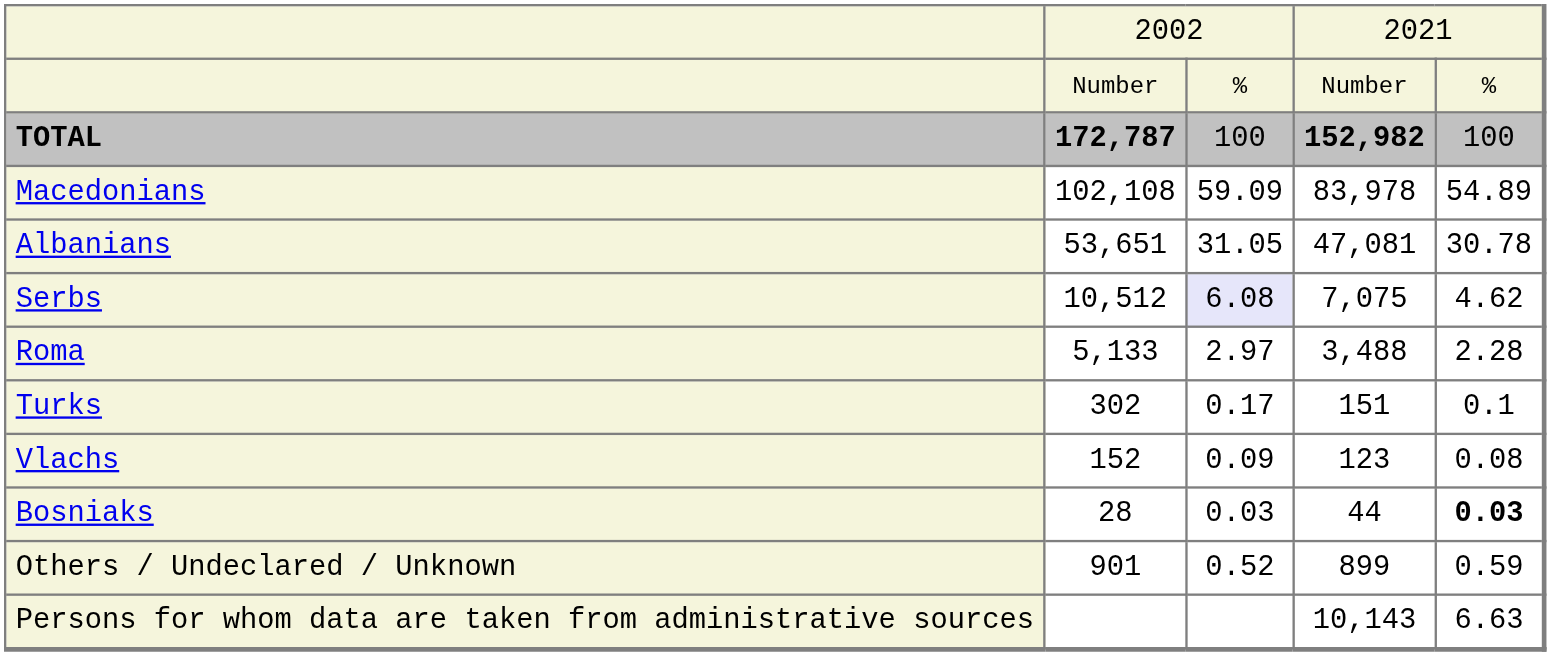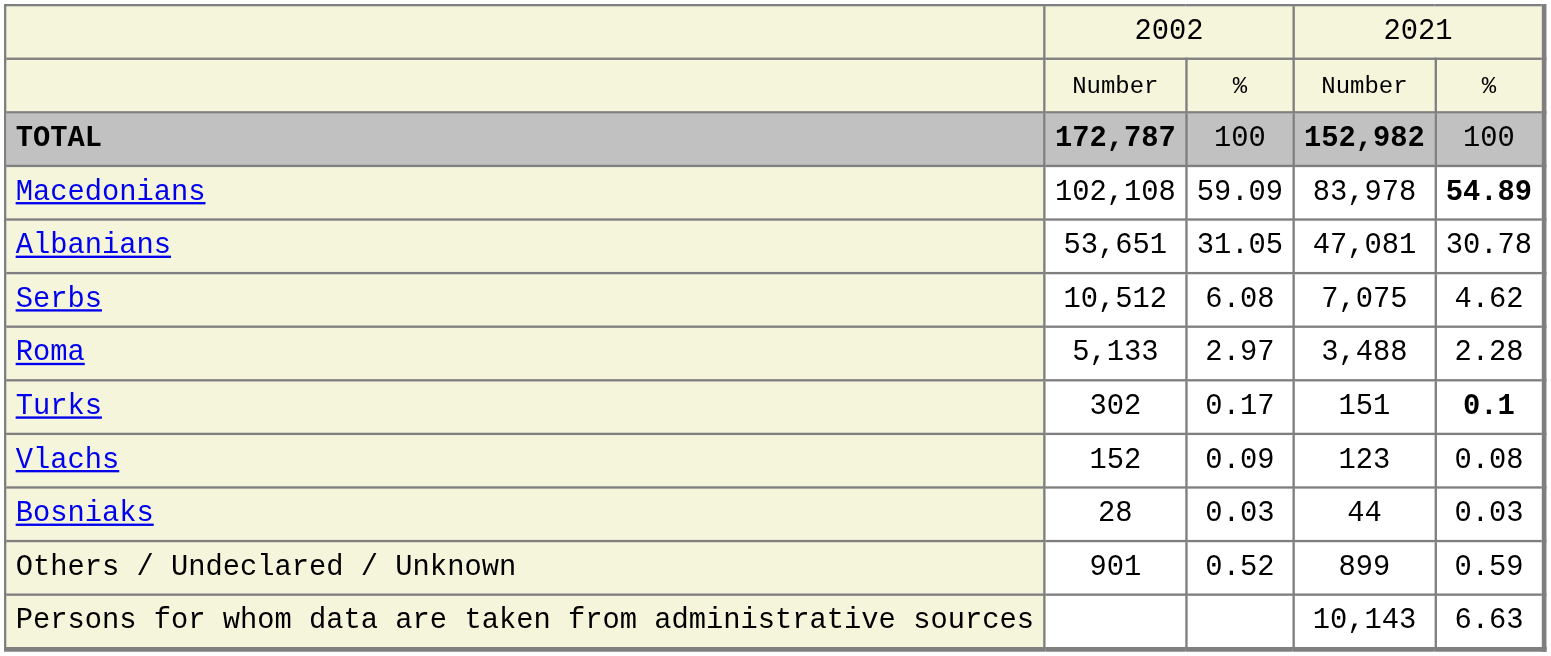Macedonians | column 5: normal -> bold
Serbs | column 3: lavender background -> no background
Turks | column 5: normal -> bold
Bosniaks | column 5: bold -> normal
